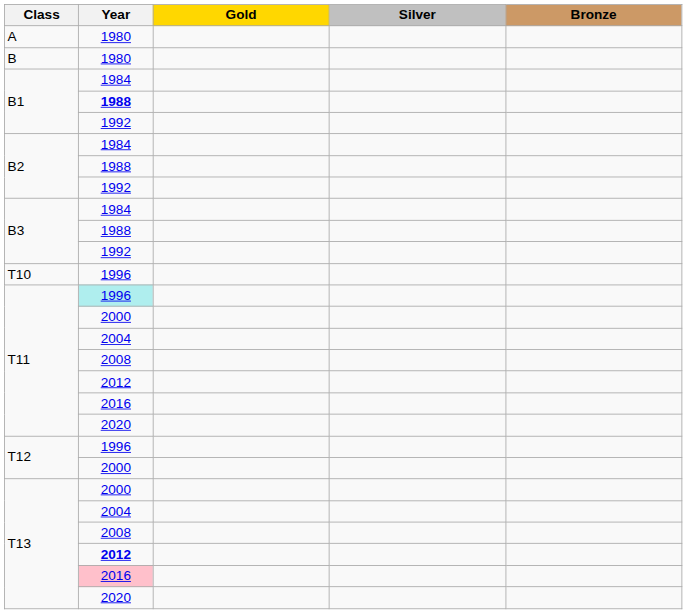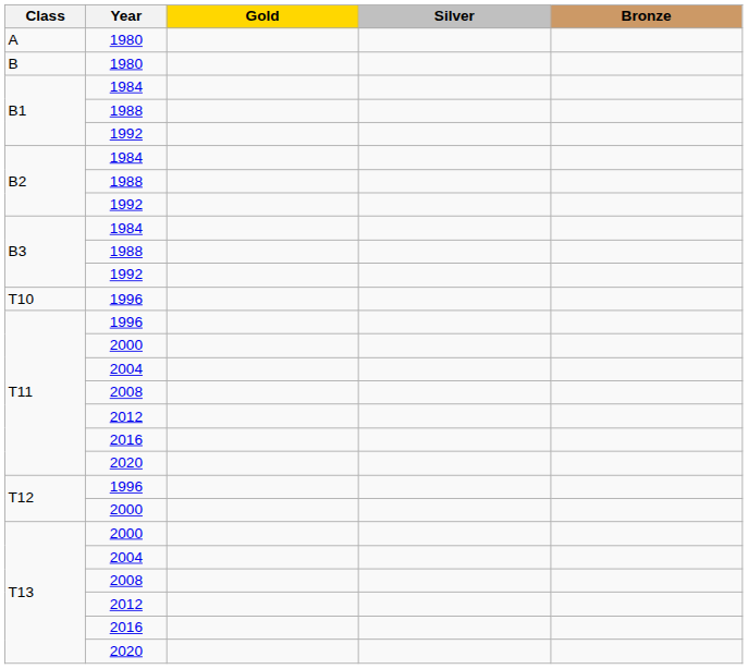B1 / 1988 | Year: bold -> normal
T11 / 1996 | Year: paleturquoise background -> no background
T13 / 2012 | Year: bold -> normal
T13 / 2016 | Year: pink background -> no background
